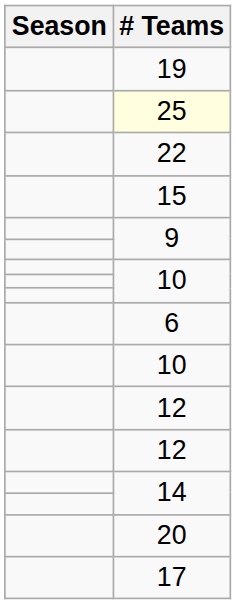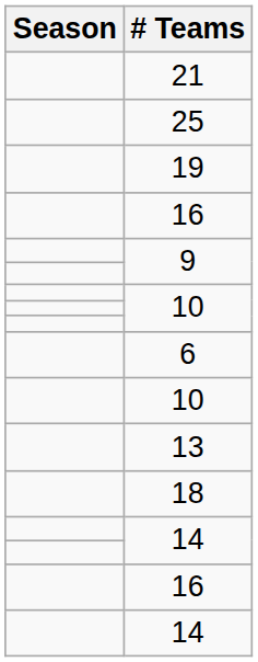row 2 | # Teams: 19 -> 21
row 3 | # Teams: lightyellow background -> no background
row 4 | # Teams: 22 -> 19
row 5 | # Teams: 15 -> 16
row 13 | # Teams: 12 -> 13
row 14 | # Teams: 12 -> 18
row 17 | # Teams: 20 -> 16
row 18 | # Teams: 17 -> 14
